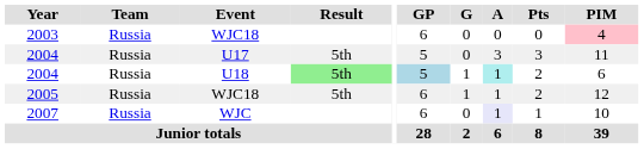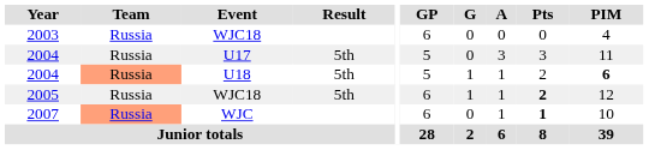2003 | PIM: pink background -> no background
2004 / U18 | Team: no background -> lightsalmon background
2004 / U18 | Result: lightgreen background -> no background
2004 / U18 | GP: lightblue background -> no background
2004 / U18 | A: paleturquoise background -> no background
2004 / U18 | PIM: normal -> bold
2005 | Pts: normal -> bold
2007 | Team: no background -> lightsalmon background
2007 | A: lavender background -> no background
2007 | Pts: normal -> bold
